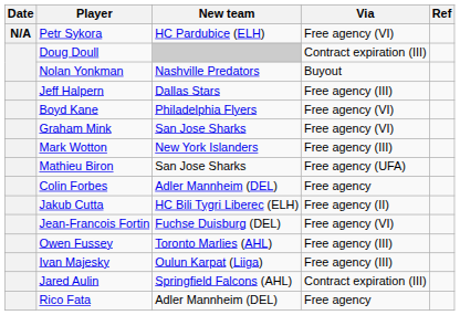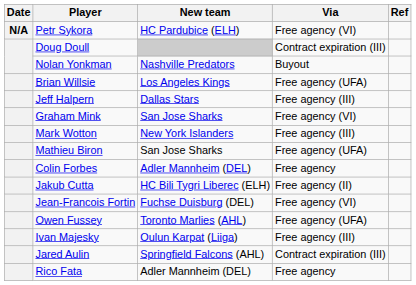+ row: Brian Willsie | Los Angeles Kings | Free agency (UFA)
- row: Boyd Kane | Philadelphia Flyers | Free agency (VI)
Owen Fussey | Via: Free agency (III) -> Free agency (UFA)
